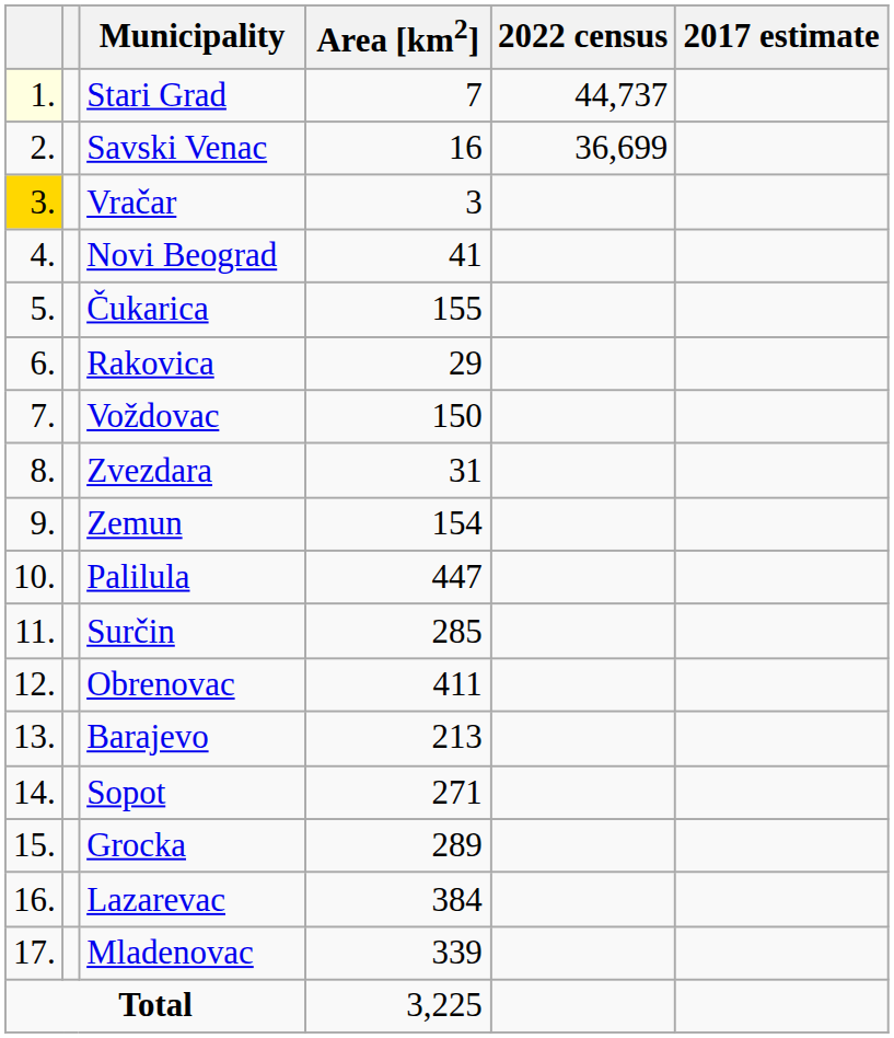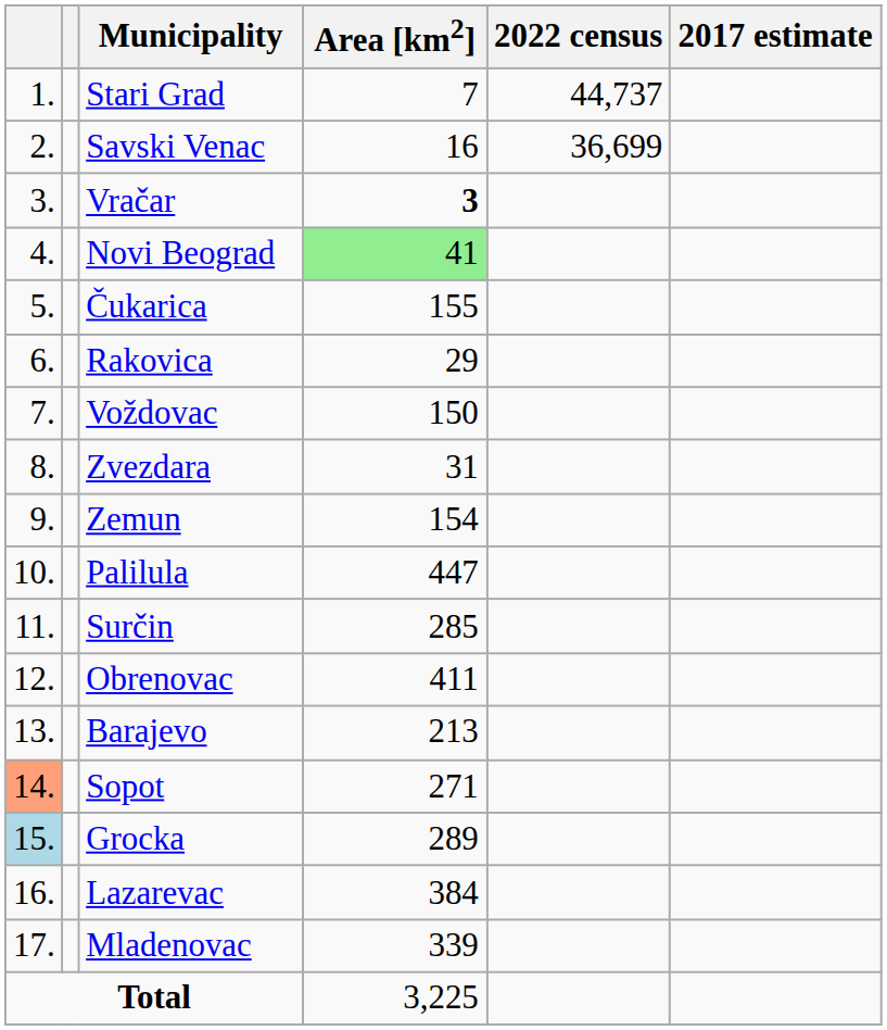Stari Grad | column 1: lightyellow background -> no background
Vračar | column 1: gold background -> no background
Vračar | Area [km2]: normal -> bold
Novi Beograd | Area [km2]: no background -> lightgreen background
Sopot | column 1: no background -> lightsalmon background
Grocka | column 1: no background -> lightblue background
